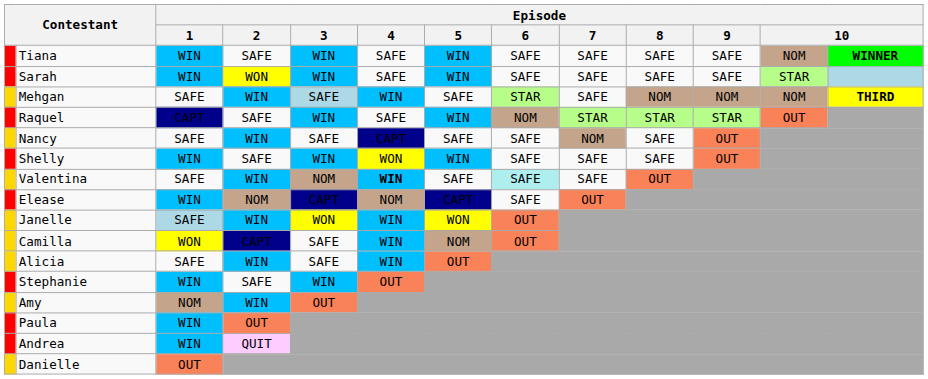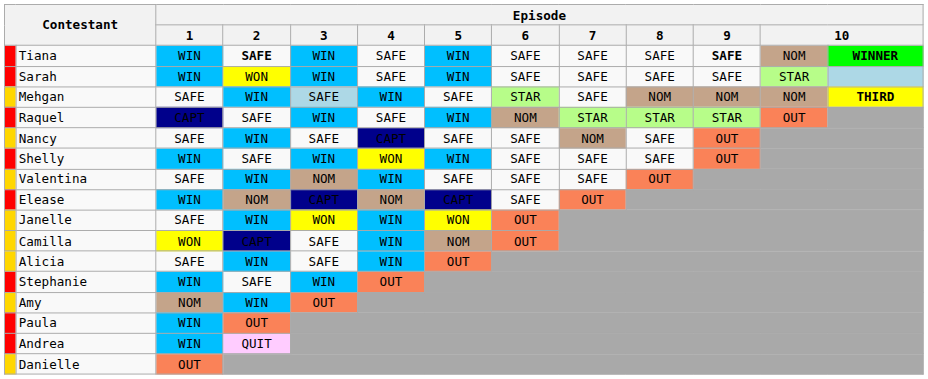Tiana | Episode / 2: normal -> bold
Tiana | Episode / 9: normal -> bold
Valentina | Episode / 4: bold -> normal
Valentina | Episode / 6: paleturquoise background -> no background
Janelle | Episode / 1: lightblue background -> no background
